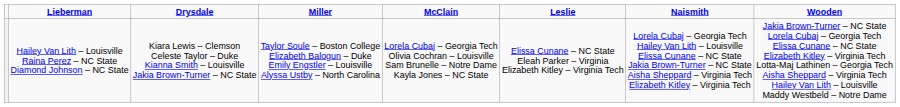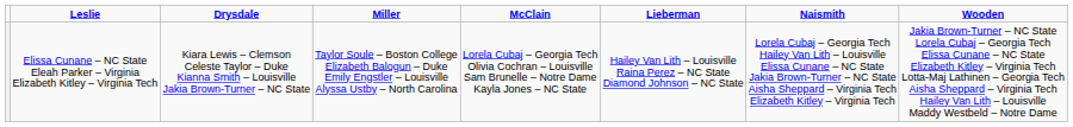columns swapped: Lieberman <-> Leslie
